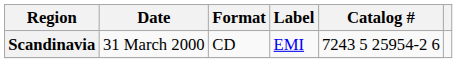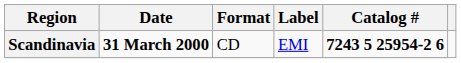Scandinavia | Date: normal -> bold
Scandinavia | Catalog #: normal -> bold
